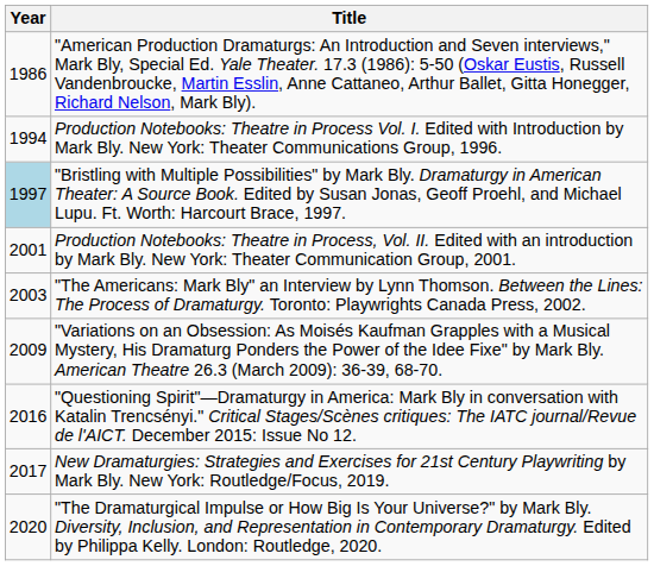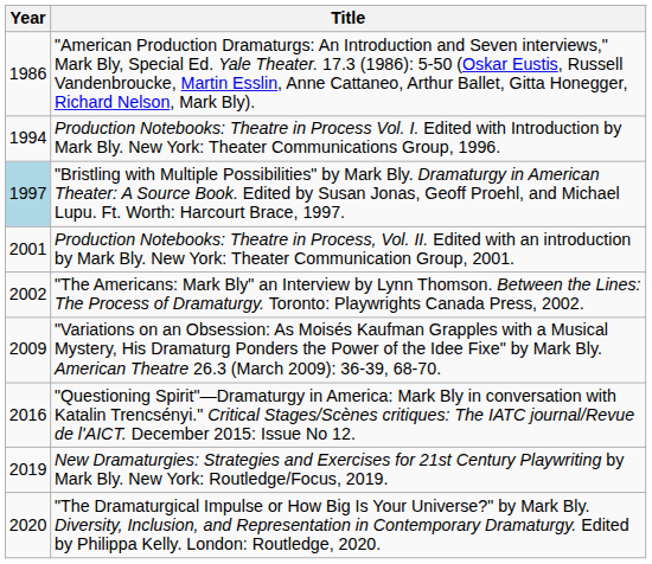row 6 | Year: 2003 -> 2002
row 9 | Year: 2017 -> 2019
